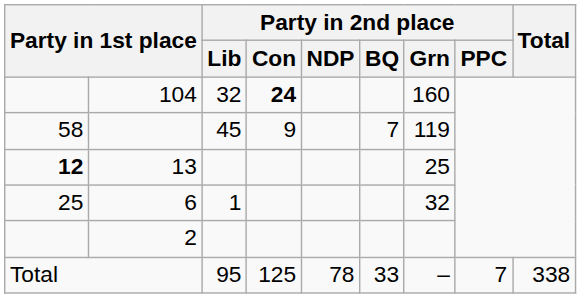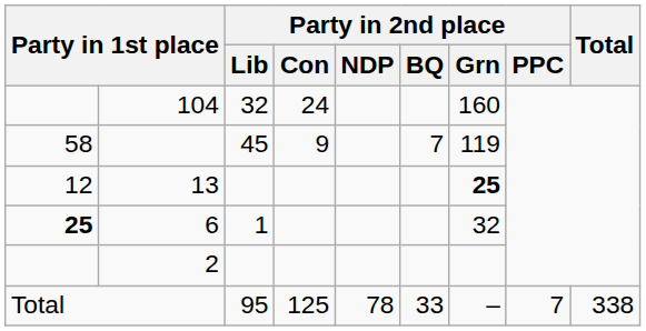104 | Party in 2nd place / Con: bold -> normal
13 | column 1: bold -> normal
13 | Party in 2nd place / Grn: normal -> bold
6 | column 1: normal -> bold
